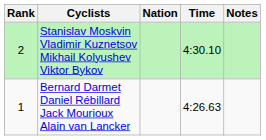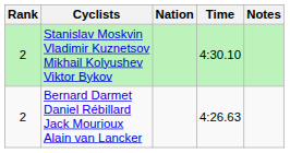row 3 | Rank: 1 -> 2
